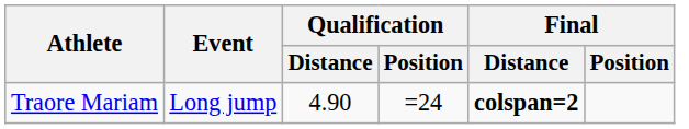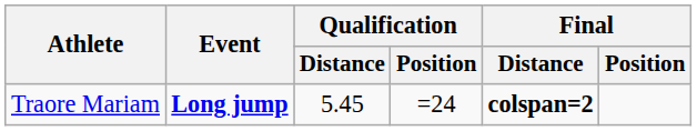Traore Mariam | Event: normal -> bold
Traore Mariam | Qualification / Distance: 4.90 -> 5.45
